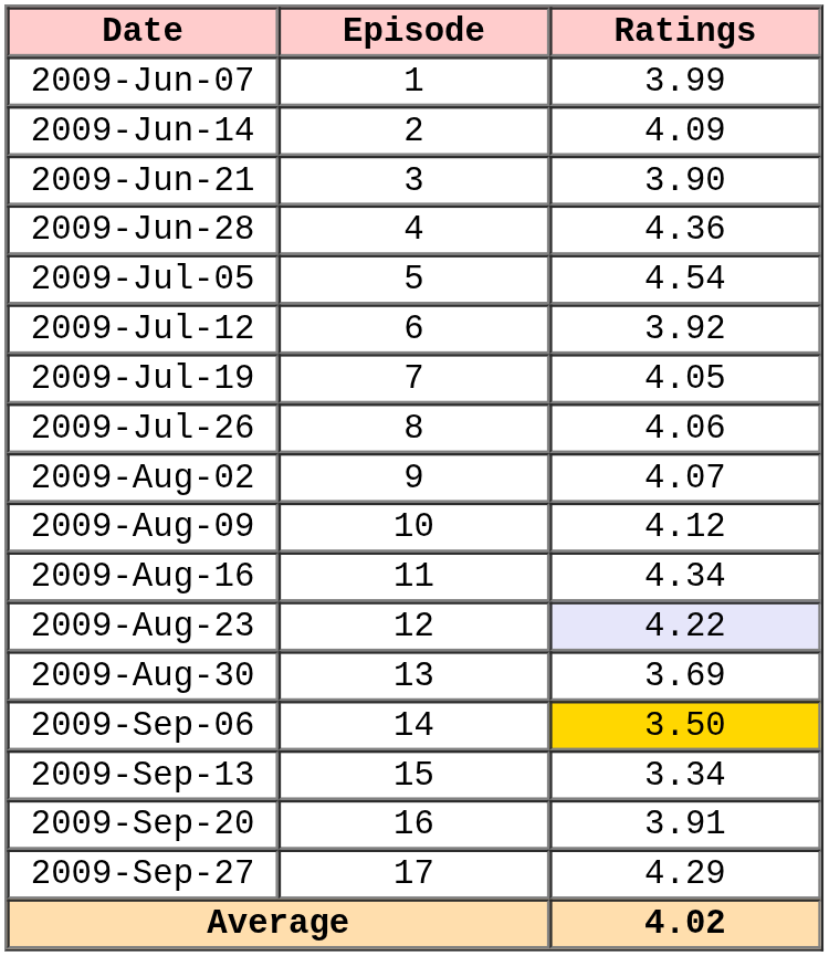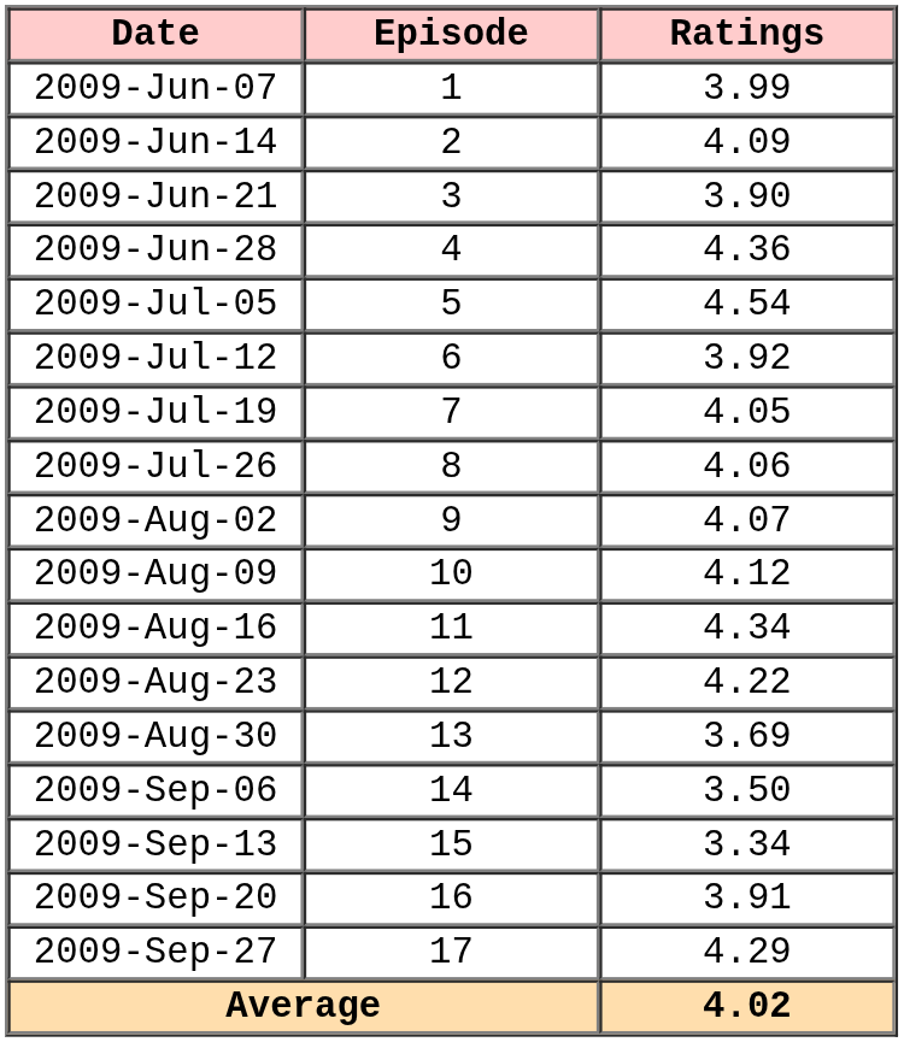2009-Aug-23 | Ratings: lavender background -> no background
2009-Sep-06 | Ratings: gold background -> no background
